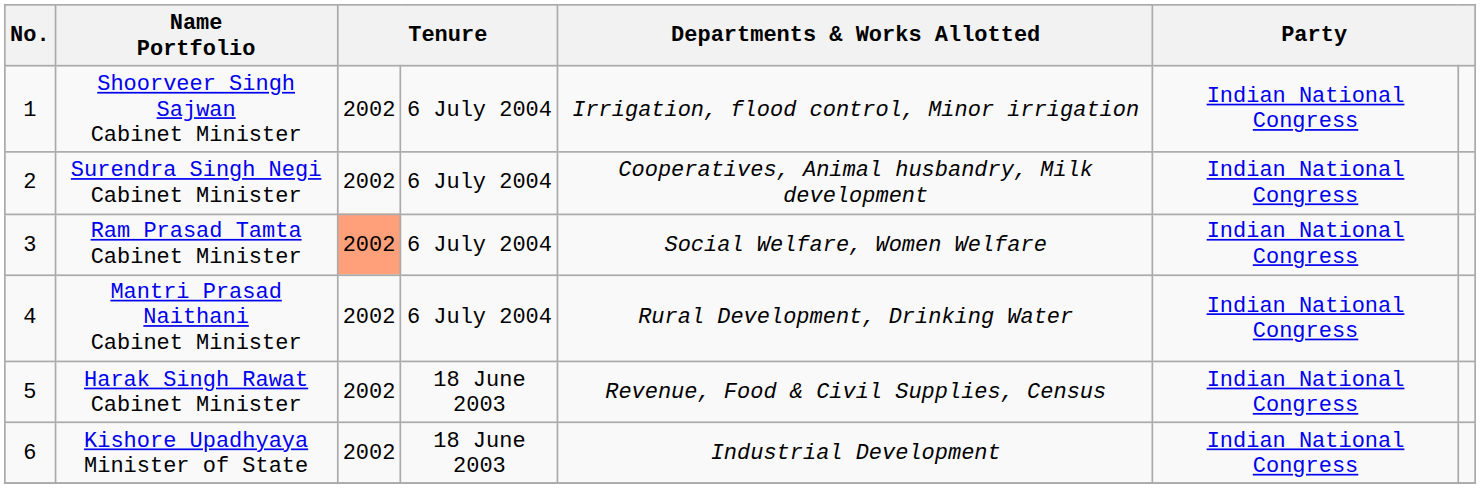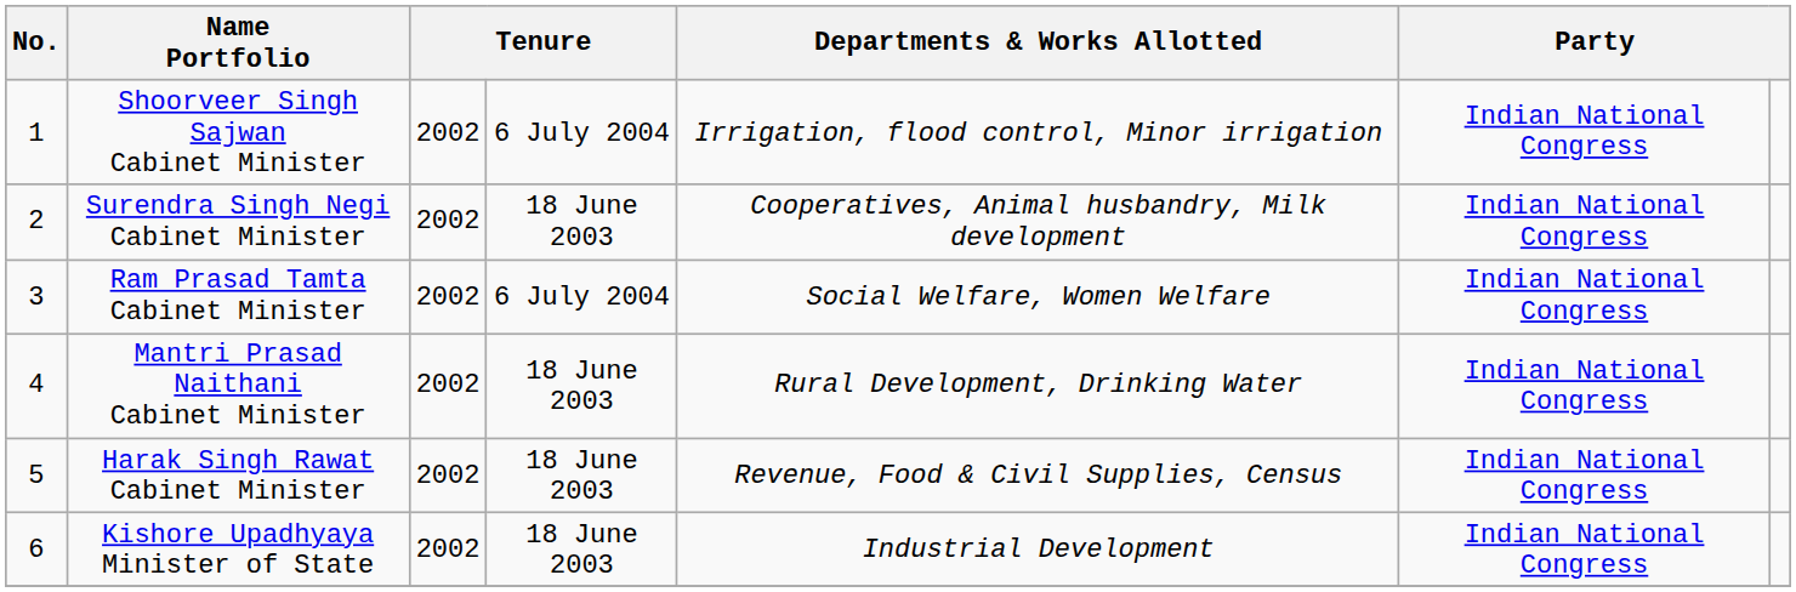Surendra Singh Negi Cabinet Minister | column 4: 6 July 2004 -> 18 June 2003
Ram Prasad Tamta Cabinet Minister | column 3: lightsalmon background -> no background
Mantri Prasad Naithani Cabinet Minister | column 4: 6 July 2004 -> 18 June 2003
